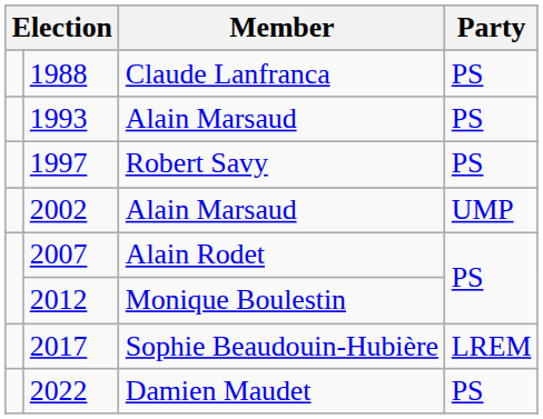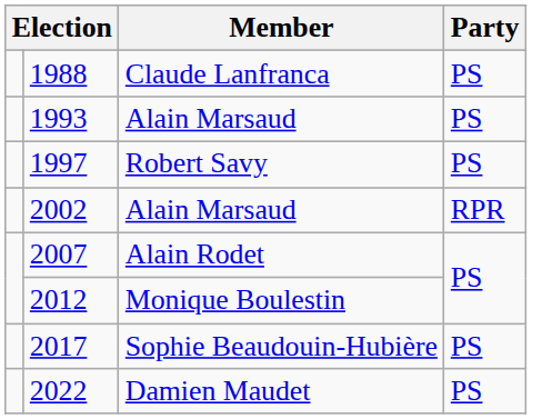2002 | Party: UMP -> RPR
2017 | Party: LREM -> PS
